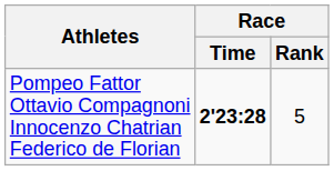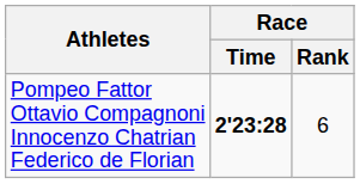row 3 | Race / Rank: 5 -> 6
